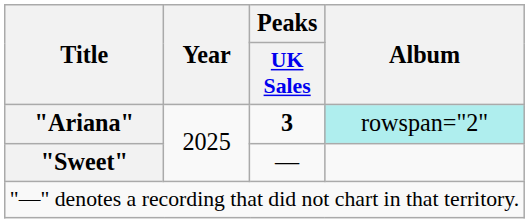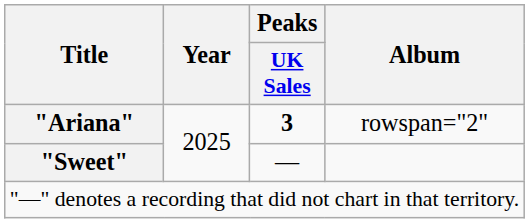"Ariana" | Album: paleturquoise background -> no background
